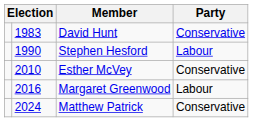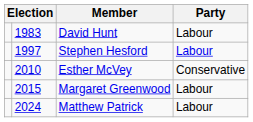David Hunt | Party: Conservative -> Labour
Stephen Hesford | column 2: 1990 -> 1997
Margaret Greenwood | column 2: 2016 -> 2015
Matthew Patrick | Party: Conservative -> Labour
